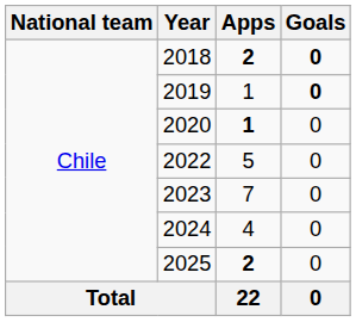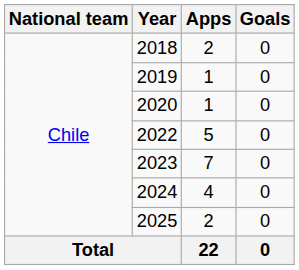2018 | Apps: bold -> normal
2018 | Goals: bold -> normal
2019 | Goals: bold -> normal
2020 | Apps: bold -> normal
2025 | Apps: bold -> normal
